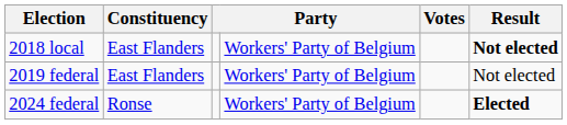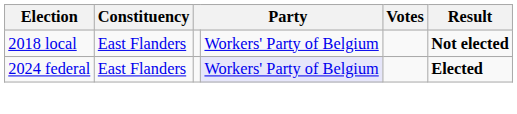- row: 2019 federal | East Flanders | Workers' Party of Belgium | Not elected
2024 federal | Constituency: Ronse -> East Flanders
2024 federal | column 4: no background -> lavender background
